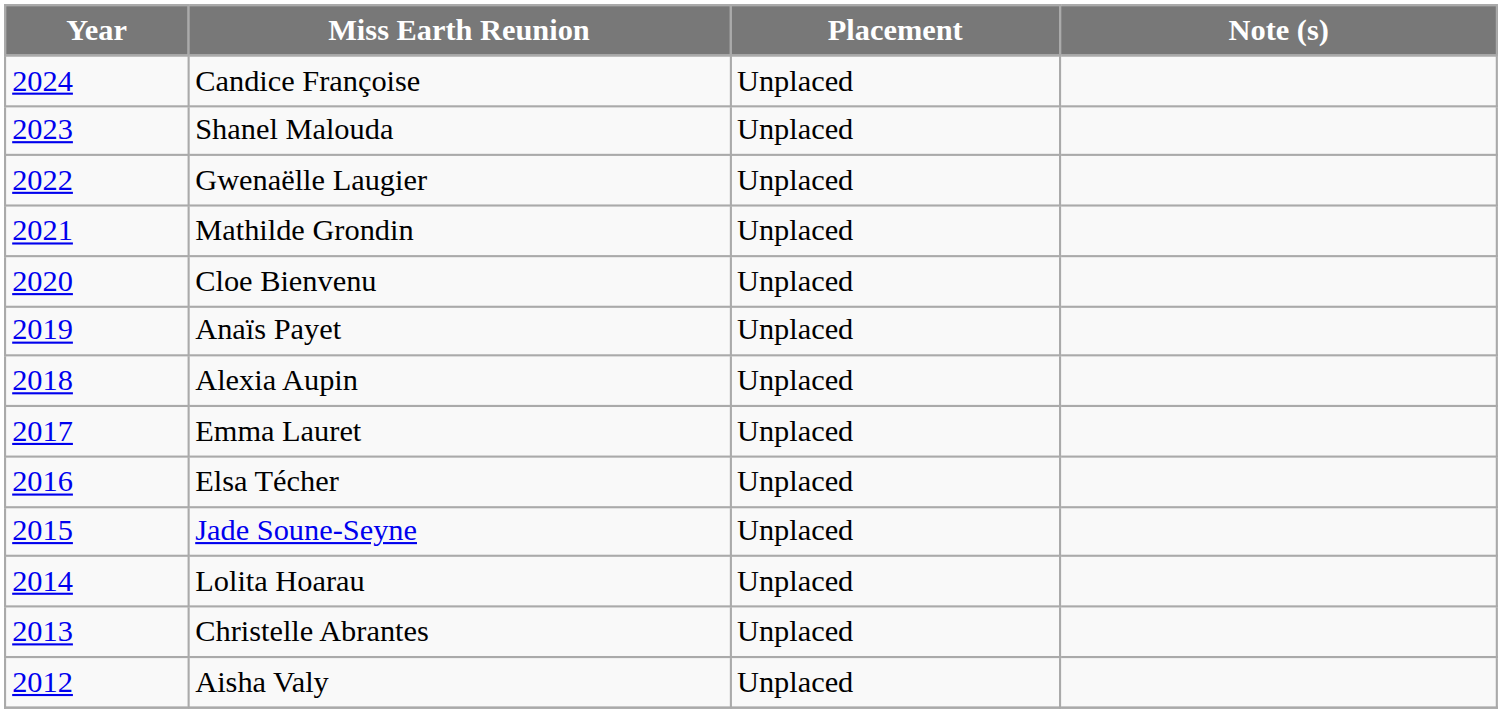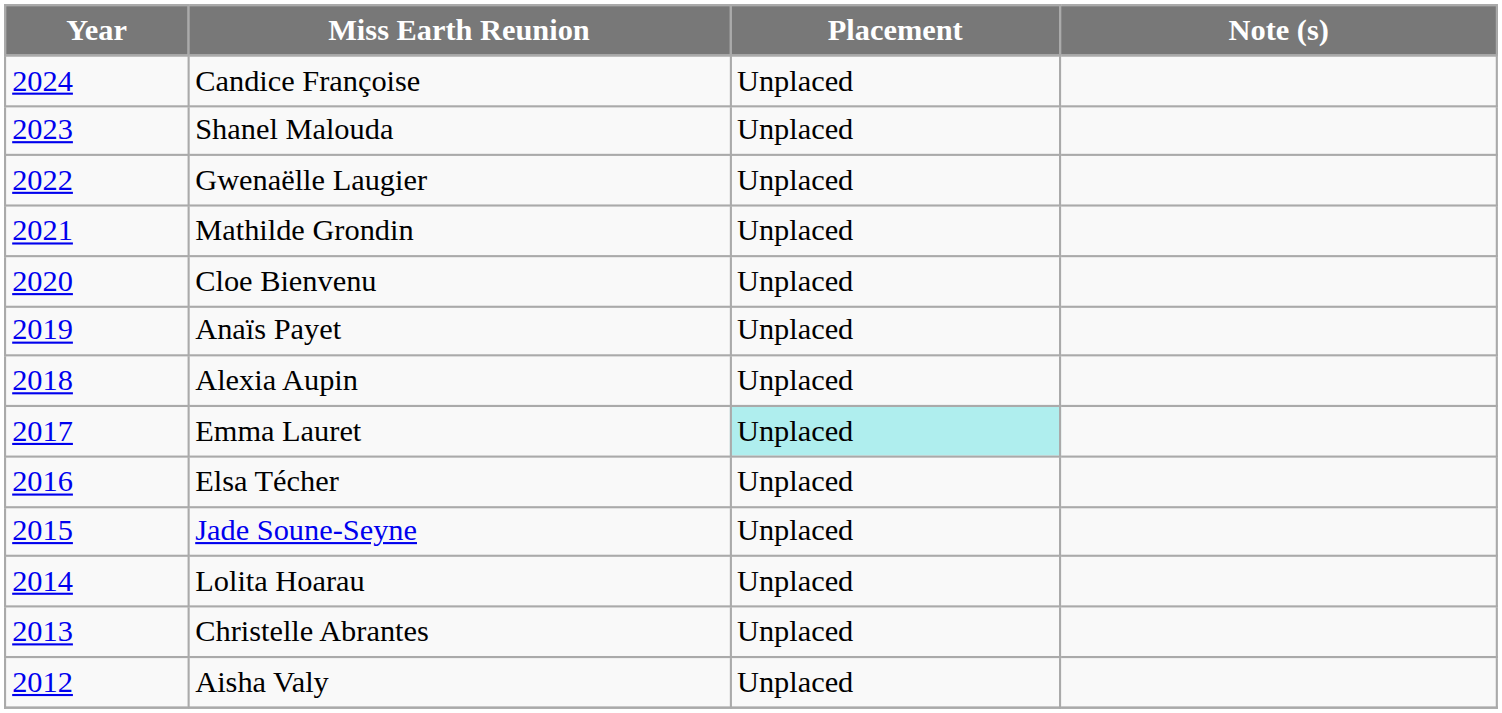Emma Lauret | Placement: no background -> paleturquoise background
